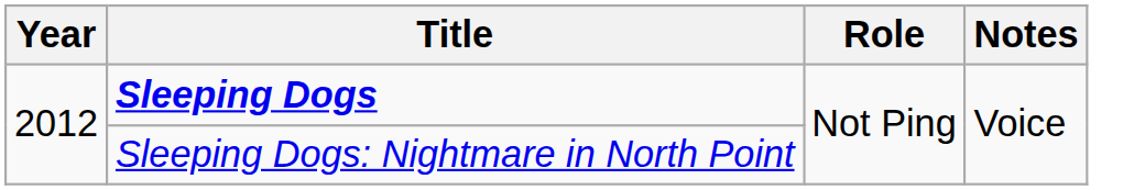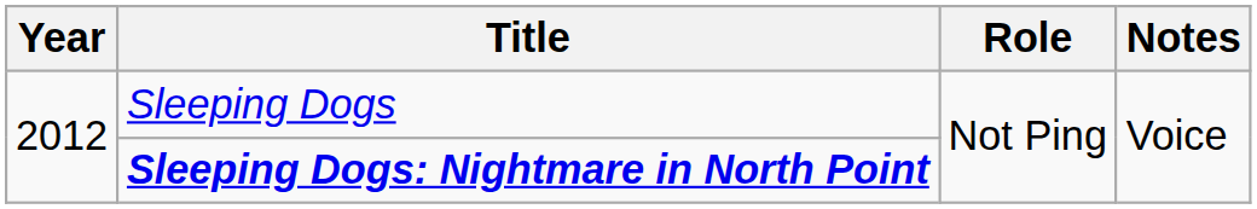Sleeping Dogs | Title: bold -> normal
Sleeping Dogs: Nightmare in North Point | Title: normal -> bold
